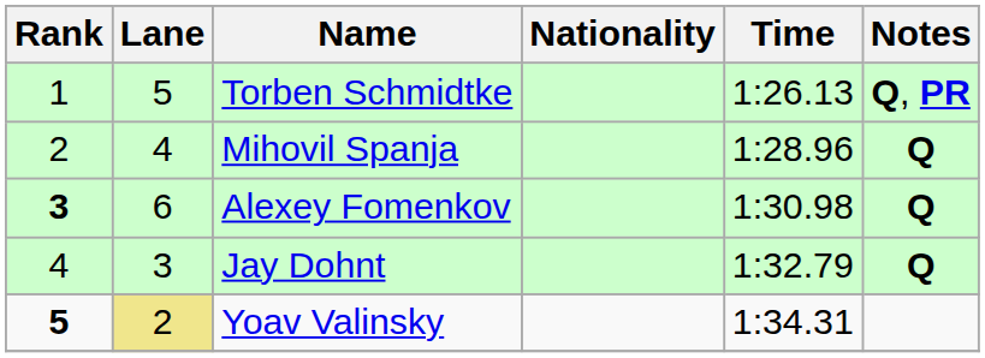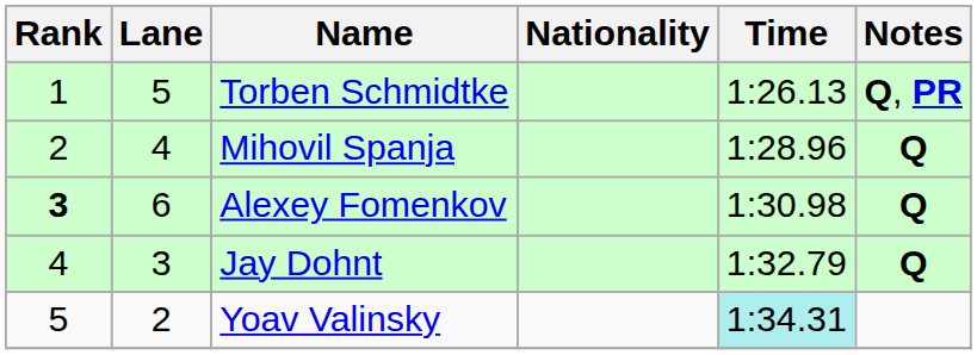Yoav Valinsky | Rank: bold -> normal
Yoav Valinsky | Lane: khaki background -> no background
Yoav Valinsky | Time: no background -> paleturquoise background
